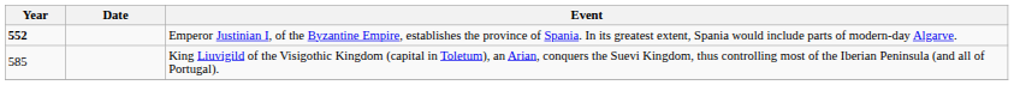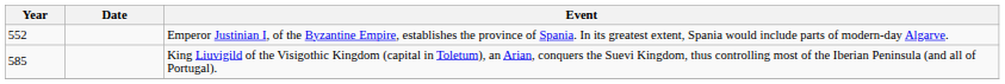row 2 | Year: bold -> normal
